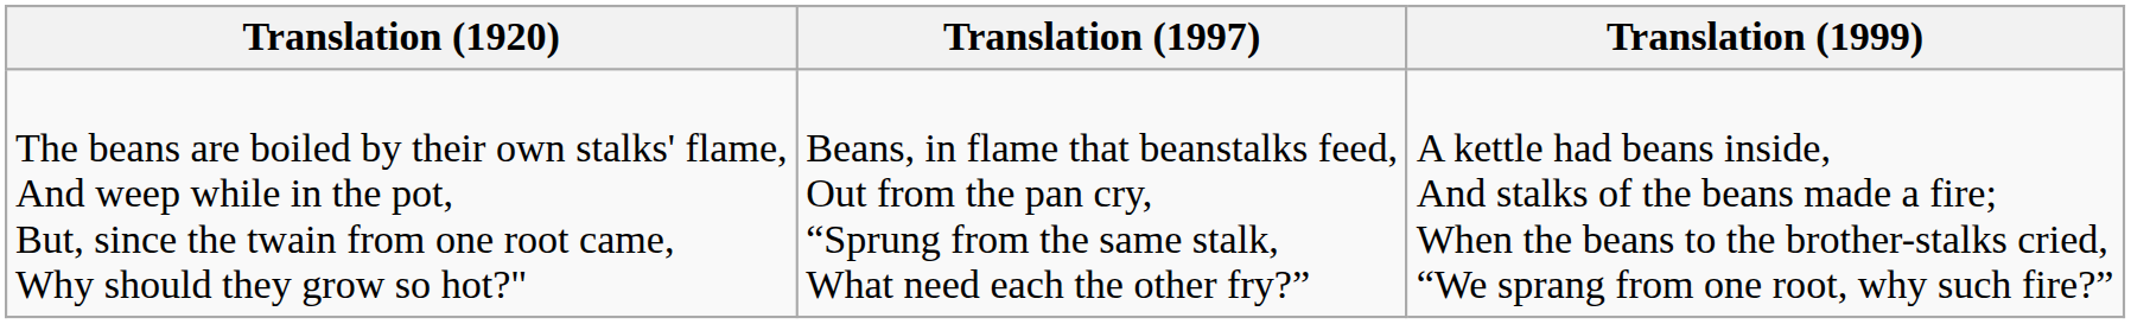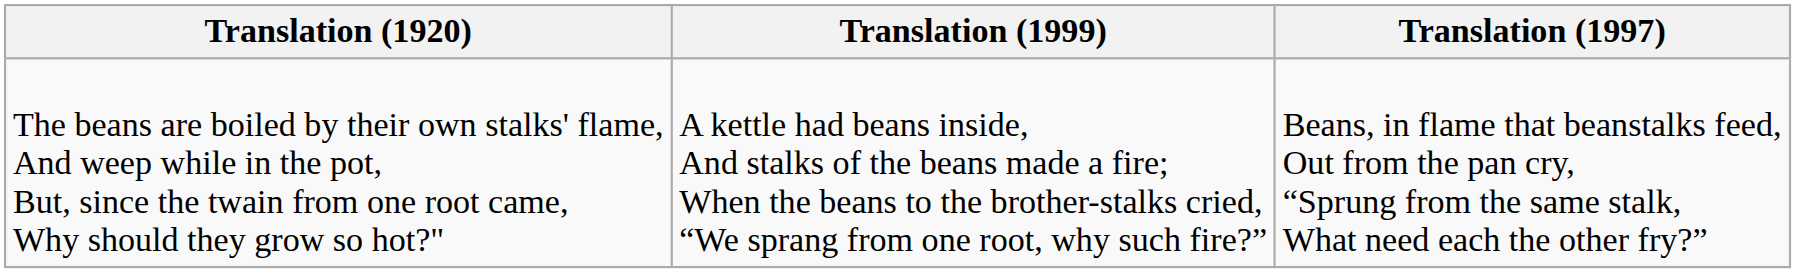columns swapped: Translation (1997) <-> Translation (1999)
